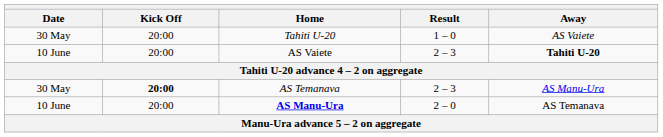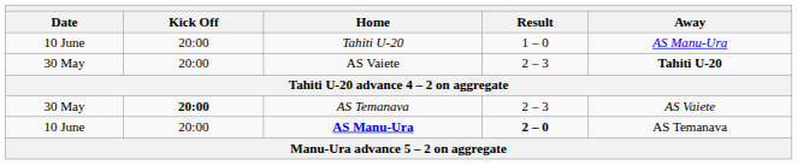row 3 | Date: 30 May -> 10 June
row 3 | Away: AS Vaiete -> AS Manu-Ura
row 4 | Date: 10 June -> 30 May
row 6 | Away: AS Manu-Ura -> AS Vaiete
row 7 | Result: normal -> bold
